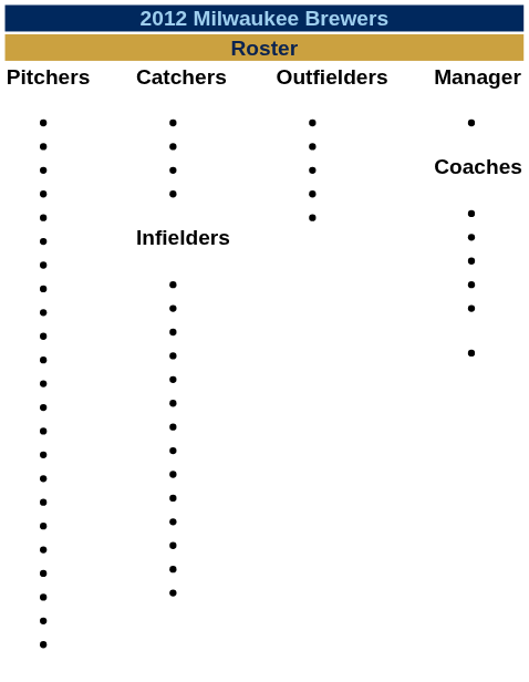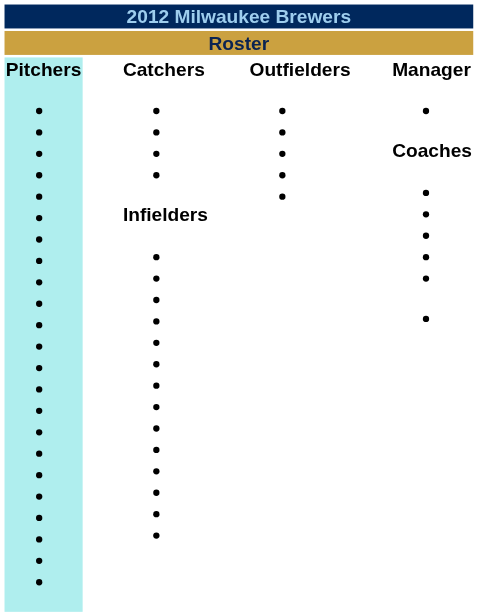Pitchers | column 1: no background -> paleturquoise background
